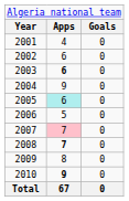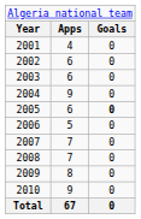2003 | column 2: bold -> normal
2005 | column 2: paleturquoise background -> no background
2005 | column 3: normal -> bold
2007 | column 2: pink background -> no background
2008 | column 2: bold -> normal
2010 | column 2: bold -> normal
